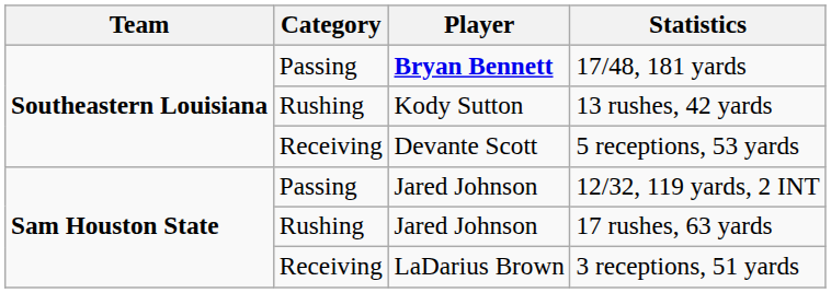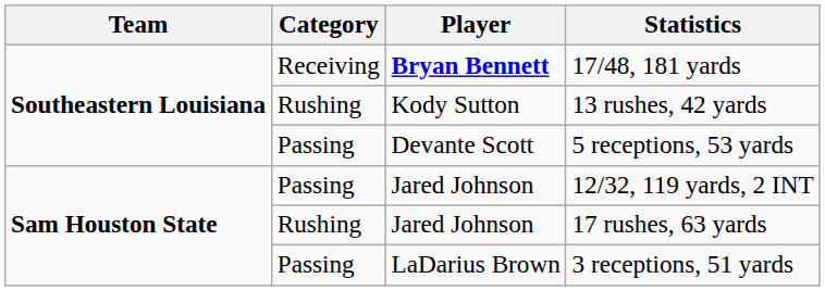17/48, 181 yards | Category: Passing -> Receiving
5 receptions, 53 yards | Category: Receiving -> Passing
3 receptions, 51 yards | Category: Receiving -> Passing
